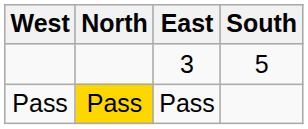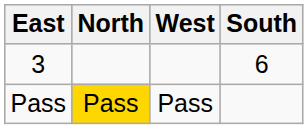columns swapped: West <-> East
row 2 | South: 5 -> 6
